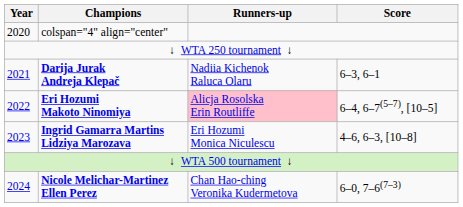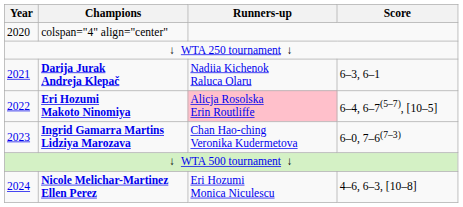Ingrid Gamarra Martins Lidziya Marozava | Runners-up: Eri Hozumi Monica Niculescu -> Chan Hao-ching Veronika Kudermetova
Ingrid Gamarra Martins Lidziya Marozava | Score: 4–6, 6–3, [10–8] -> 6–0, 7–6(7–3)
Nicole Melichar-Martinez Ellen Perez | Runners-up: Chan Hao-ching Veronika Kudermetova -> Eri Hozumi Monica Niculescu
Nicole Melichar-Martinez Ellen Perez | Score: 6–0, 7–6(7–3) -> 4–6, 6–3, [10–8]
